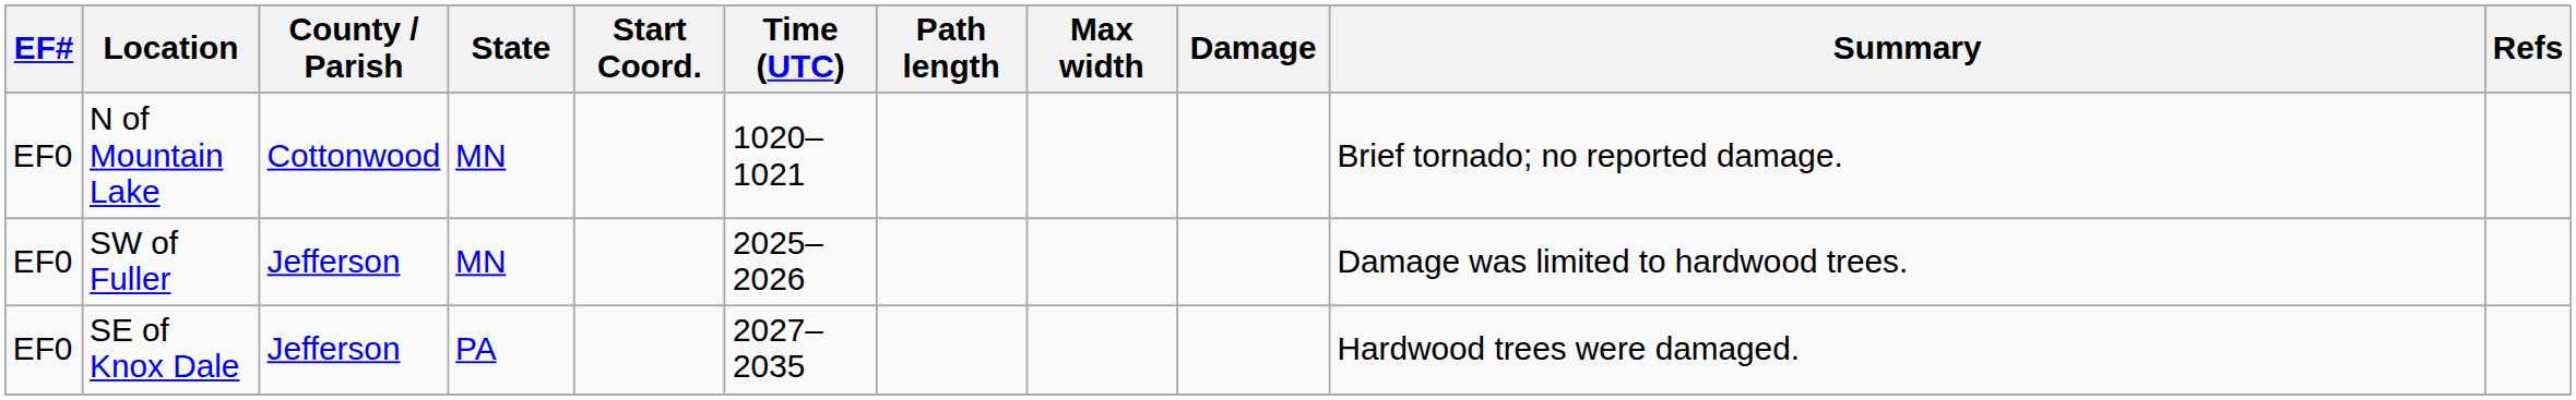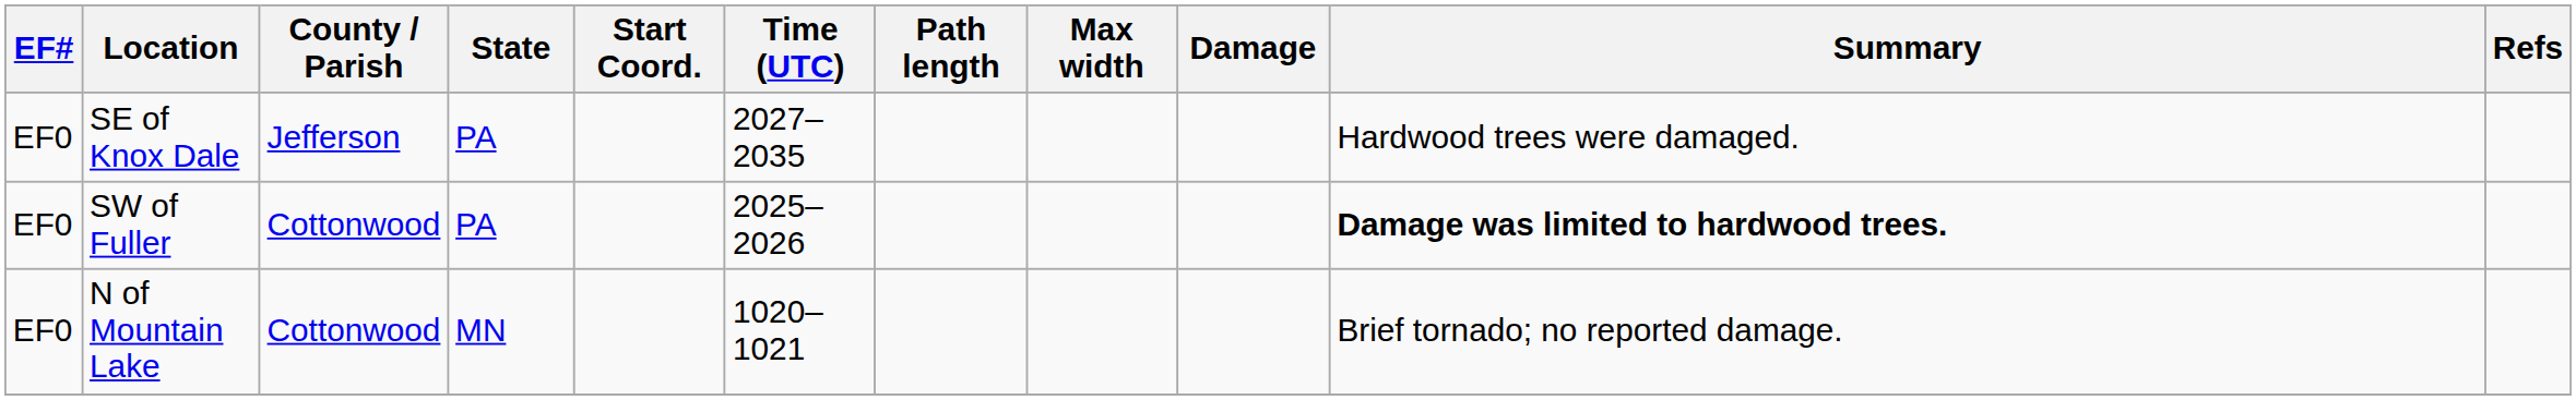rows swapped: N of Mountain Lake <-> SE of Knox Dale
SW of Fuller | County / Parish: Jefferson -> Cottonwood
SW of Fuller | State: MN -> PA
SW of Fuller | Summary: normal -> bold
